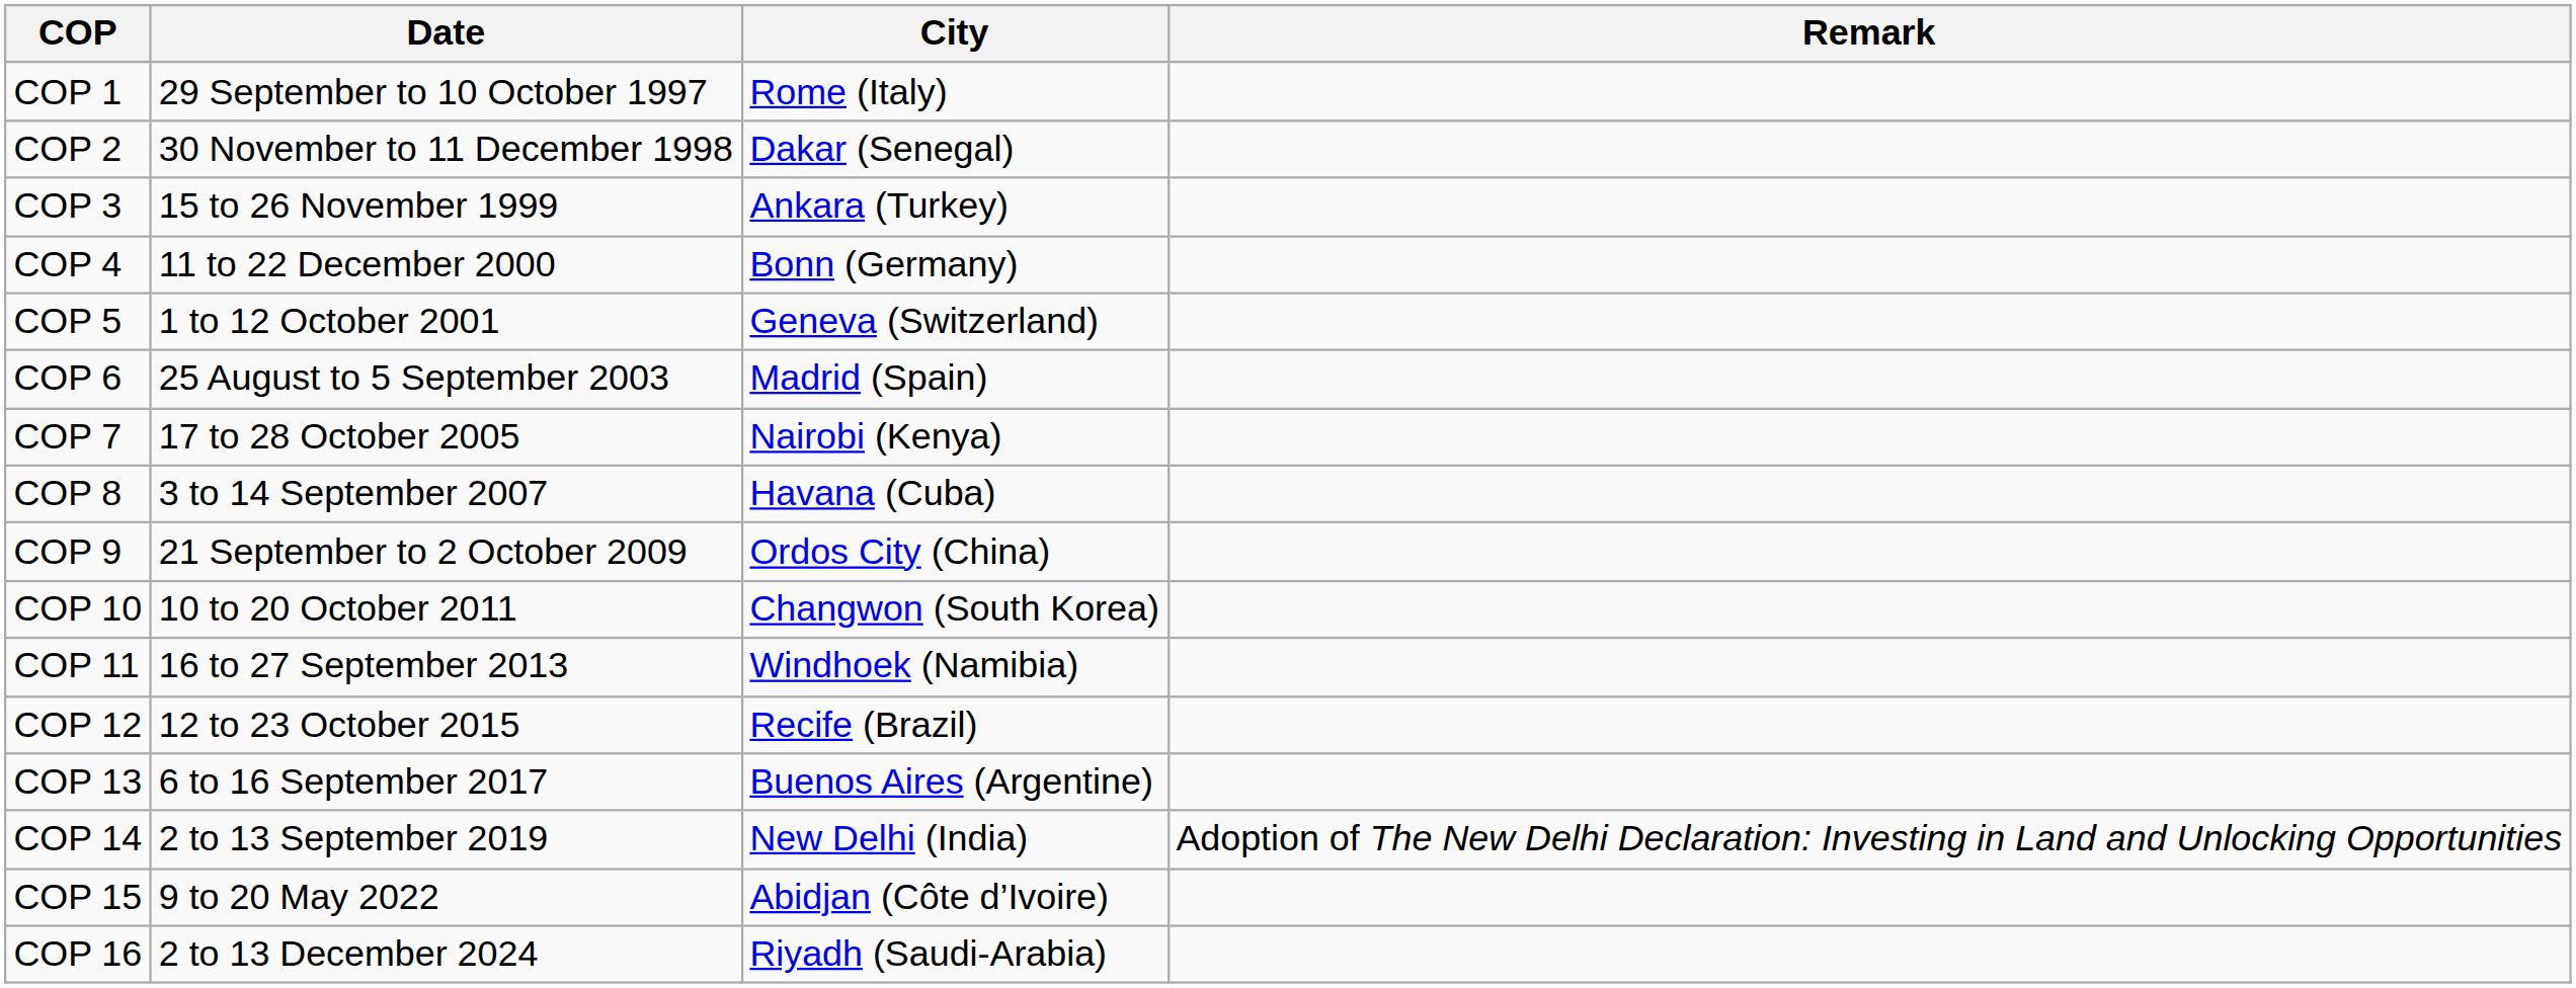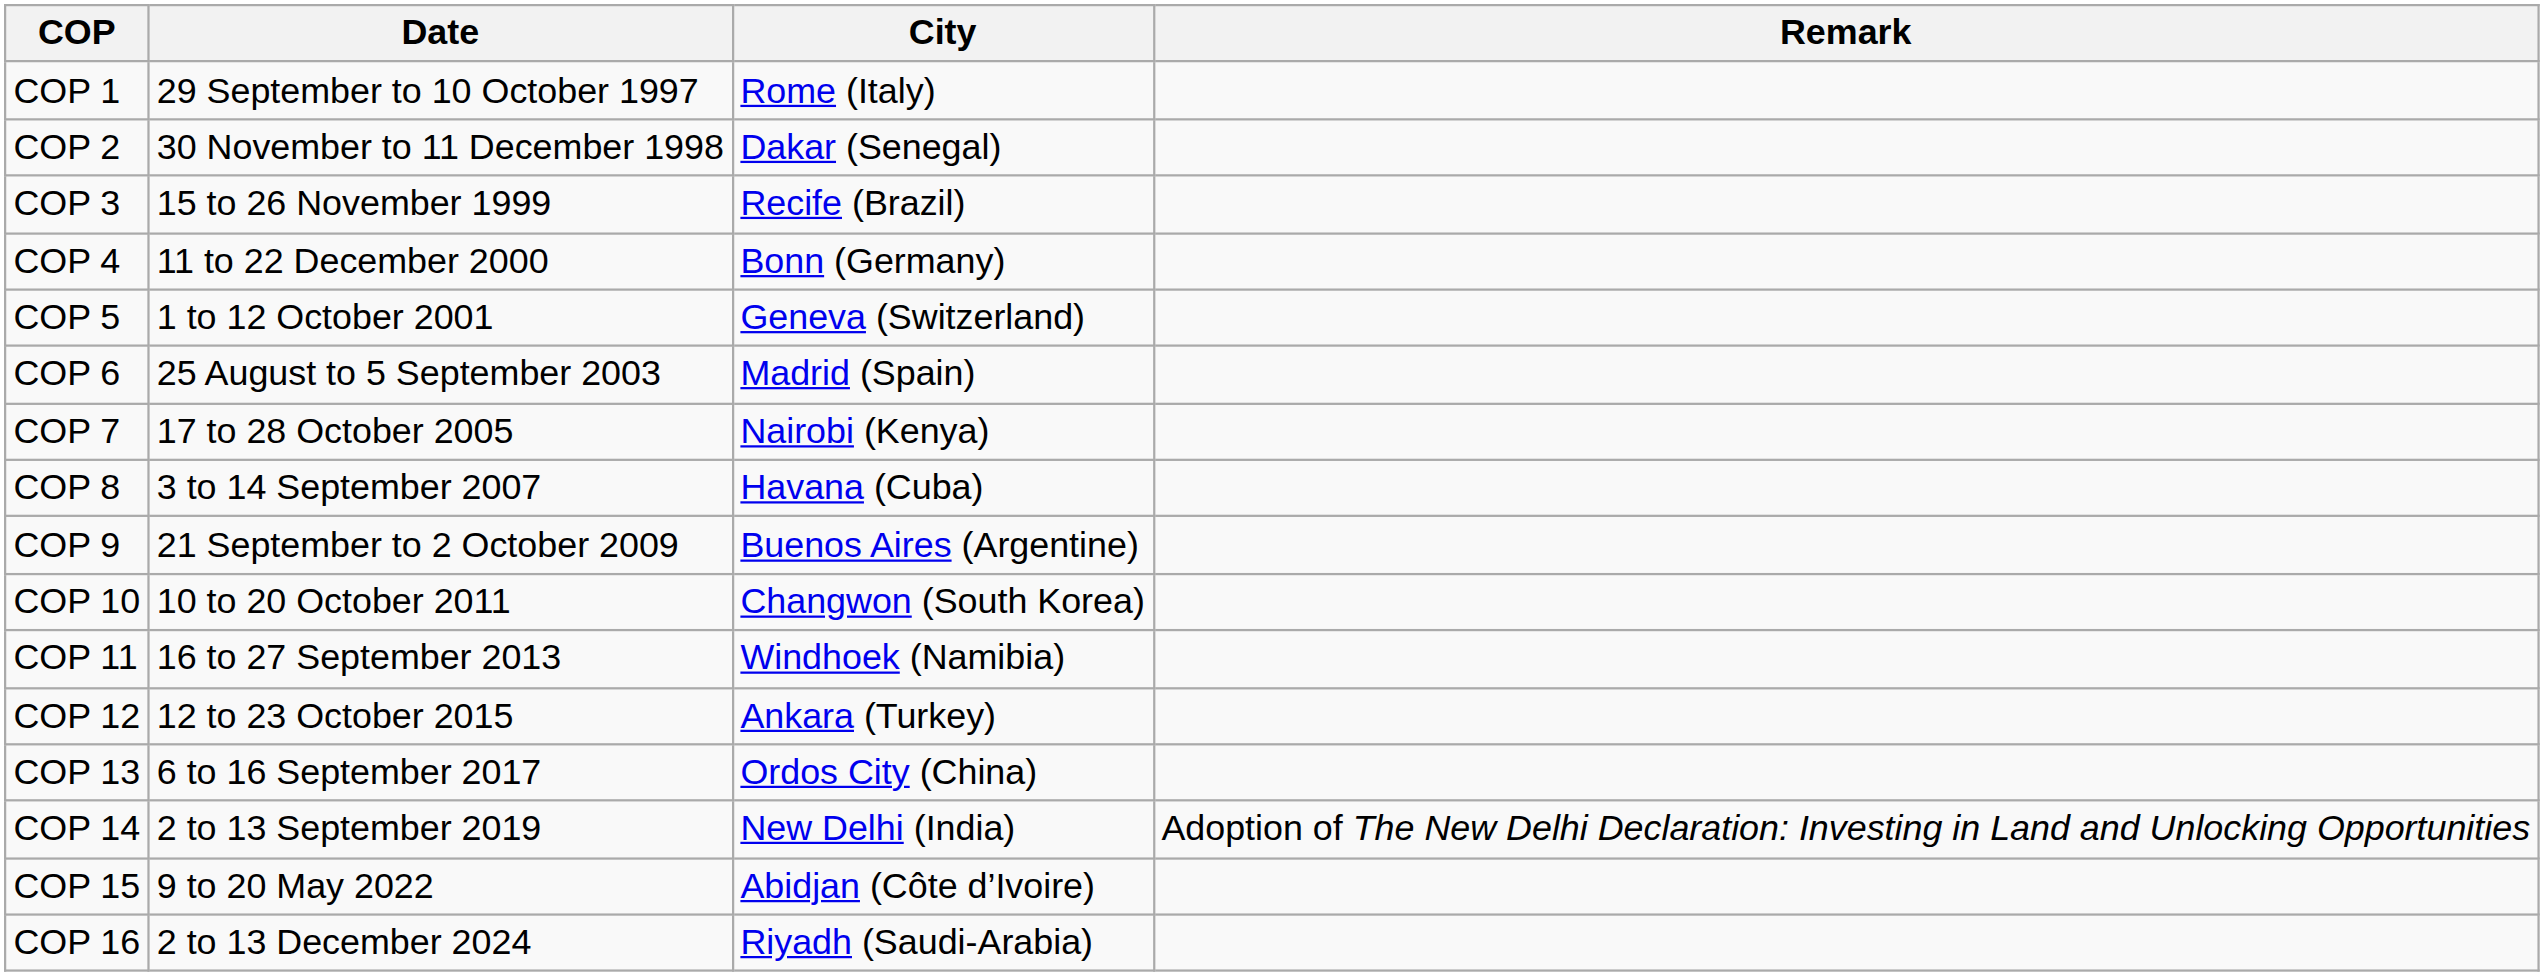COP 3 | City: Ankara (Turkey) -> Recife (Brazil)
COP 9 | City: Ordos City (China) -> Buenos Aires (Argentine)
COP 12 | City: Recife (Brazil) -> Ankara (Turkey)
COP 13 | City: Buenos Aires (Argentine) -> Ordos City (China)
